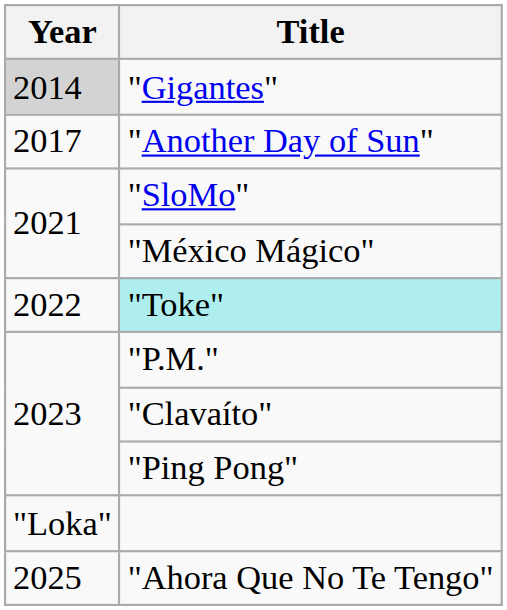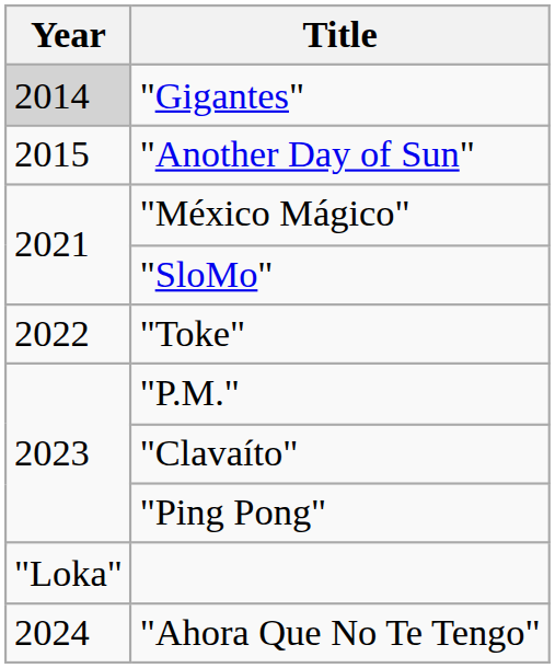row 3 | Year: 2017 -> 2015
row 4 | Title: "SloMo" -> "México Mágico"
row 5 | Title: "México Mágico" -> "SloMo"
row 6 | Title: paleturquoise background -> no background
row 11 | Year: 2025 -> 2024
